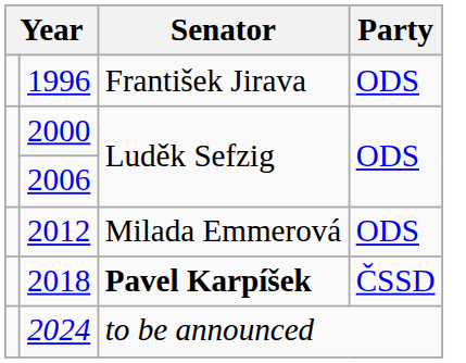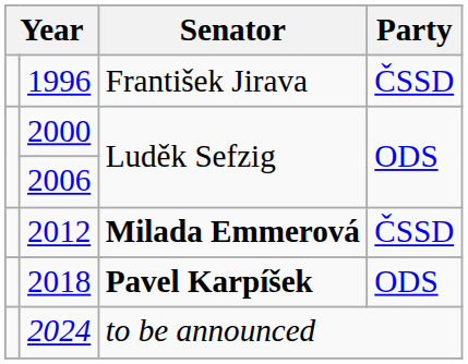1996 | Party: ODS -> ČSSD
2012 | Senator: normal -> bold
2012 | Party: ODS -> ČSSD
2018 | Party: ČSSD -> ODS
